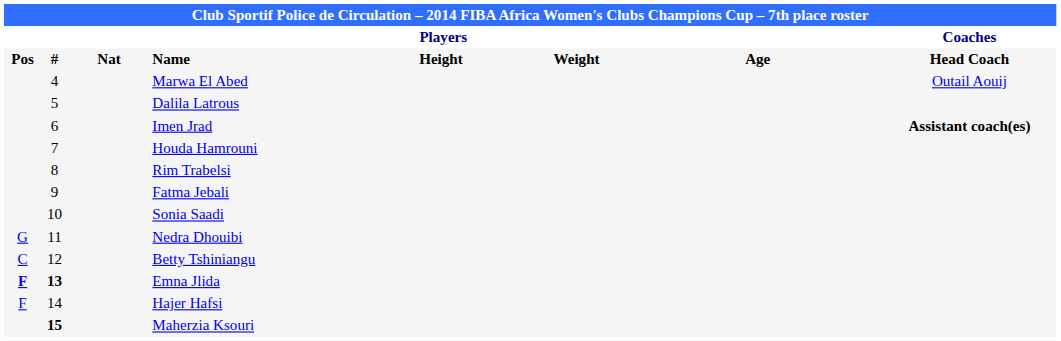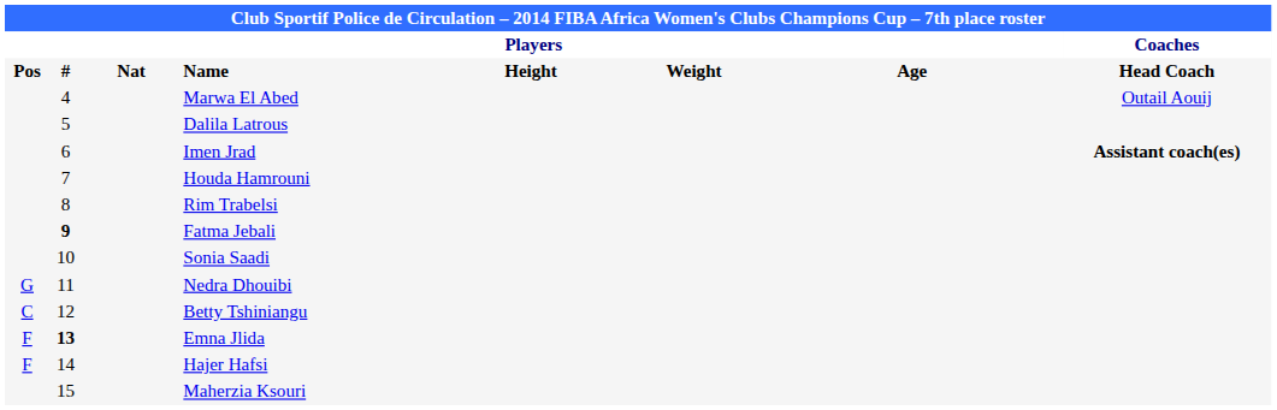Fatma Jebali | column 2: normal -> bold
Emna Jlida | column 1: bold -> normal
Maherzia Ksouri | column 2: bold -> normal
